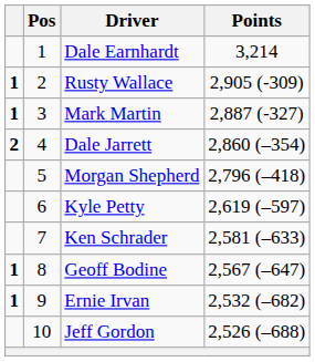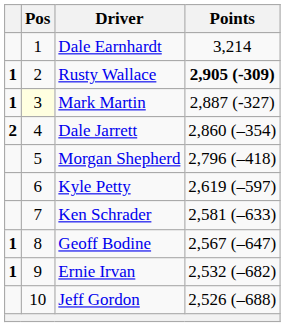Rusty Wallace | Points: normal -> bold
Mark Martin | Pos: no background -> lightyellow background
